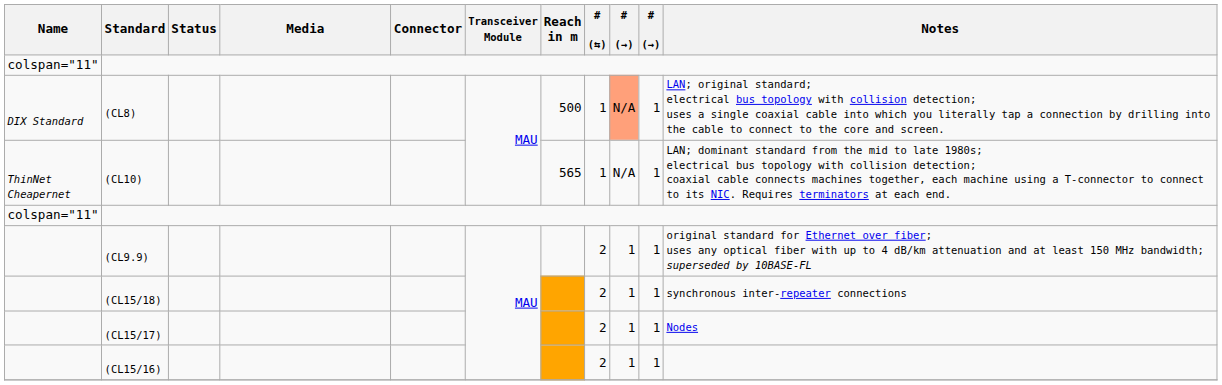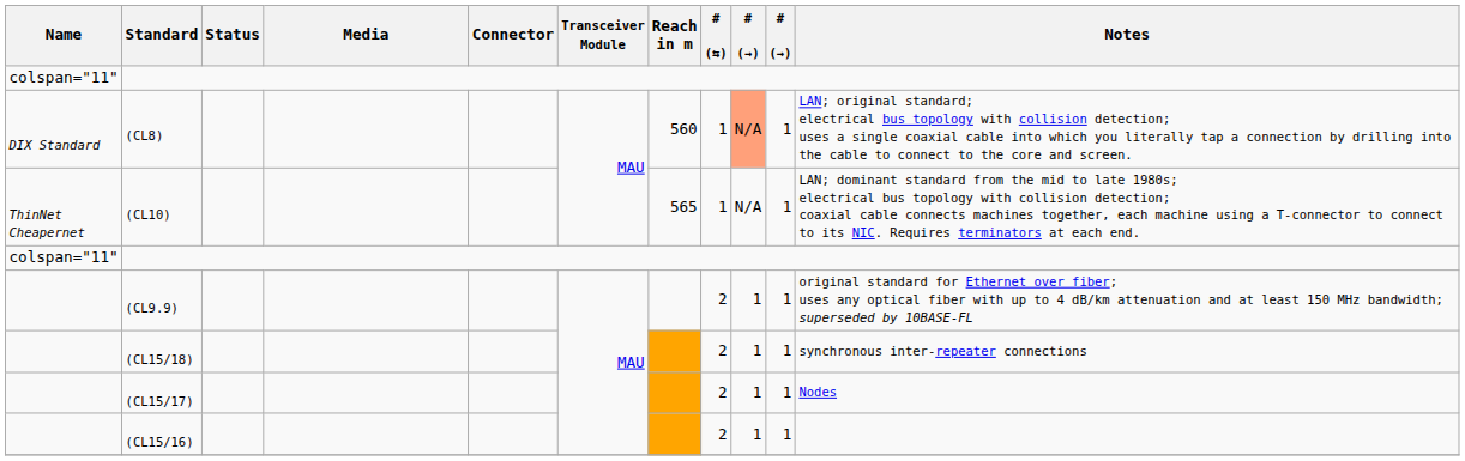(CL8) | Reach in m: 500 -> 560
